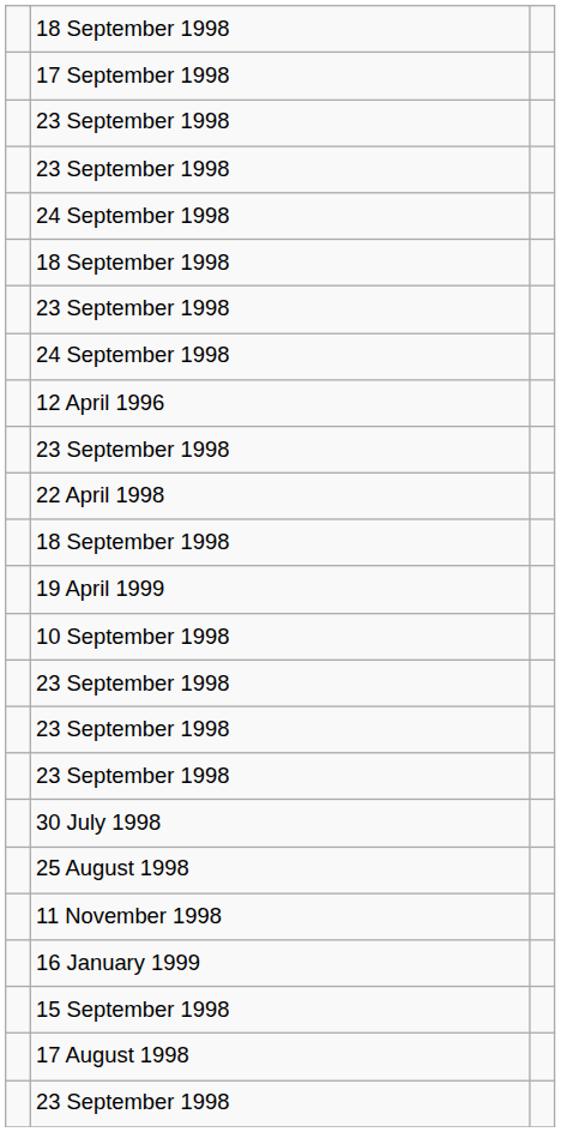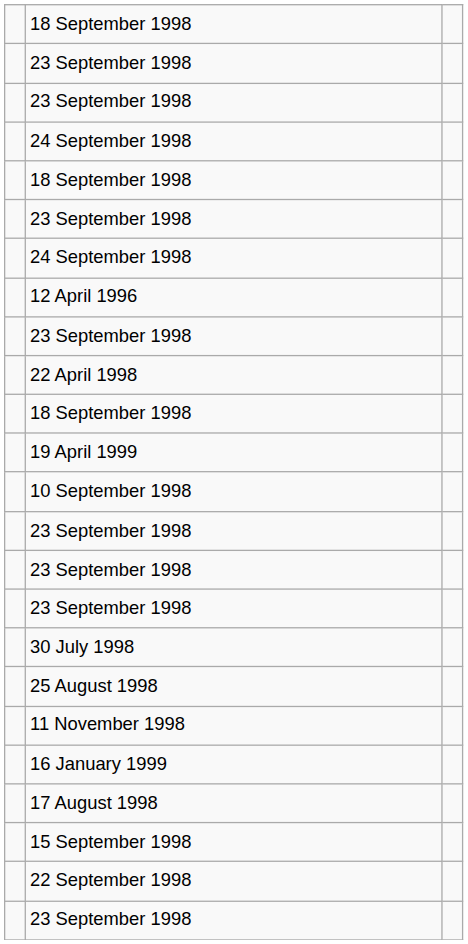- row: 17 September 1998
rows swapped: 17 August 1998 <-> 15 September 1998
+ row: 22 September 1998
